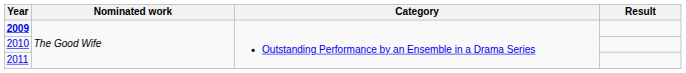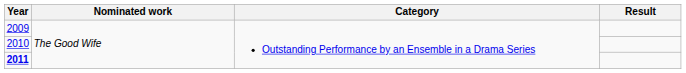2009 | Year: bold -> normal
2011 | Year: normal -> bold
